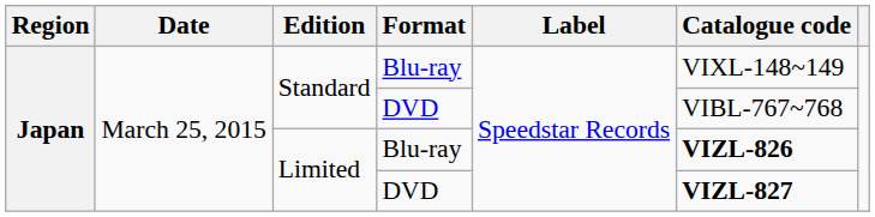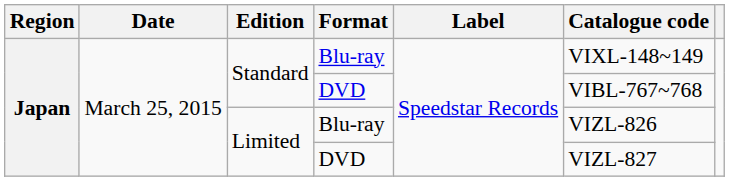Limited / Blu-ray | Catalogue code: bold -> normal
Limited / DVD | Catalogue code: bold -> normal
